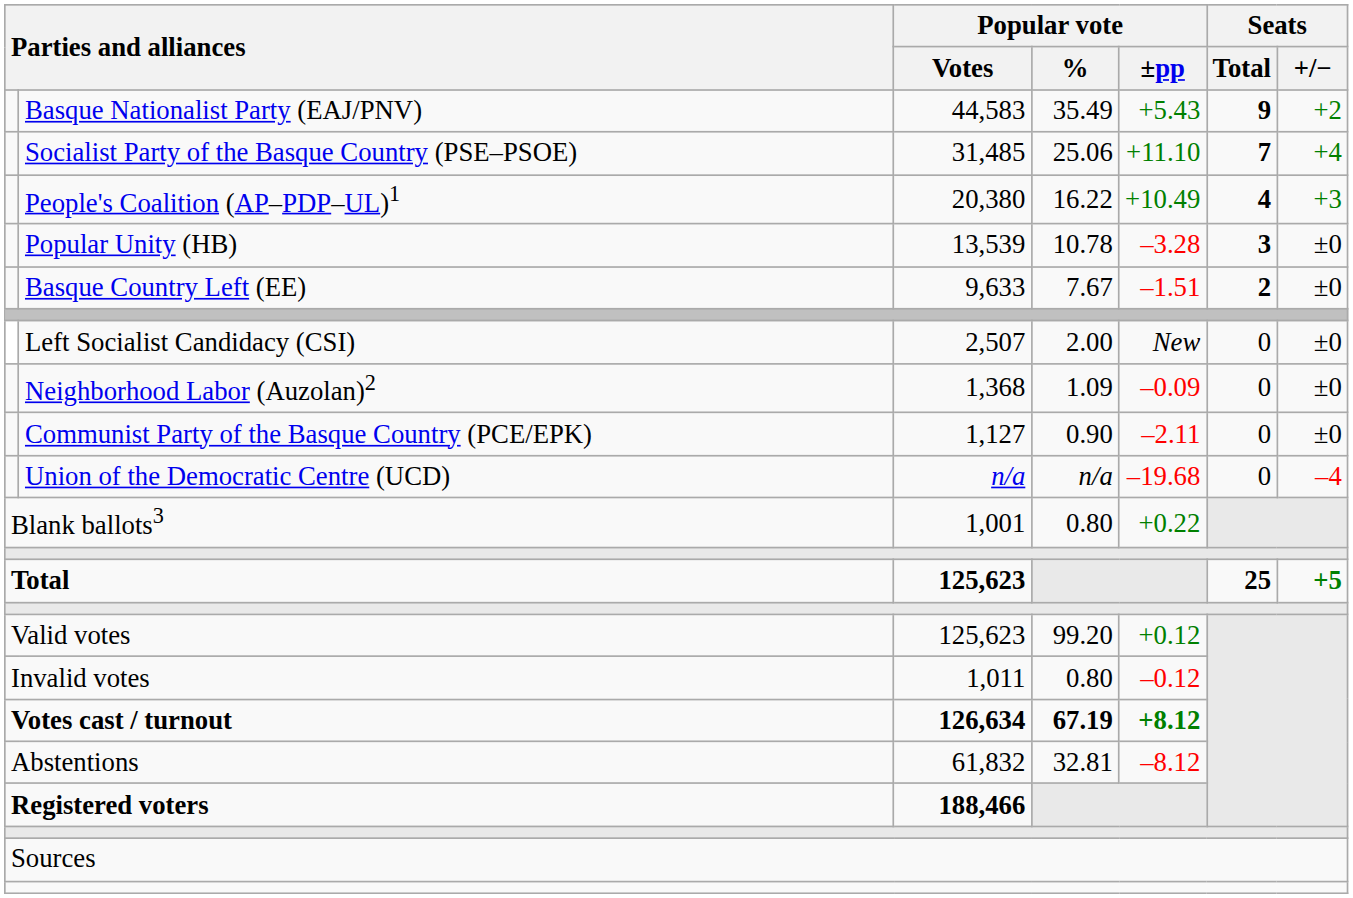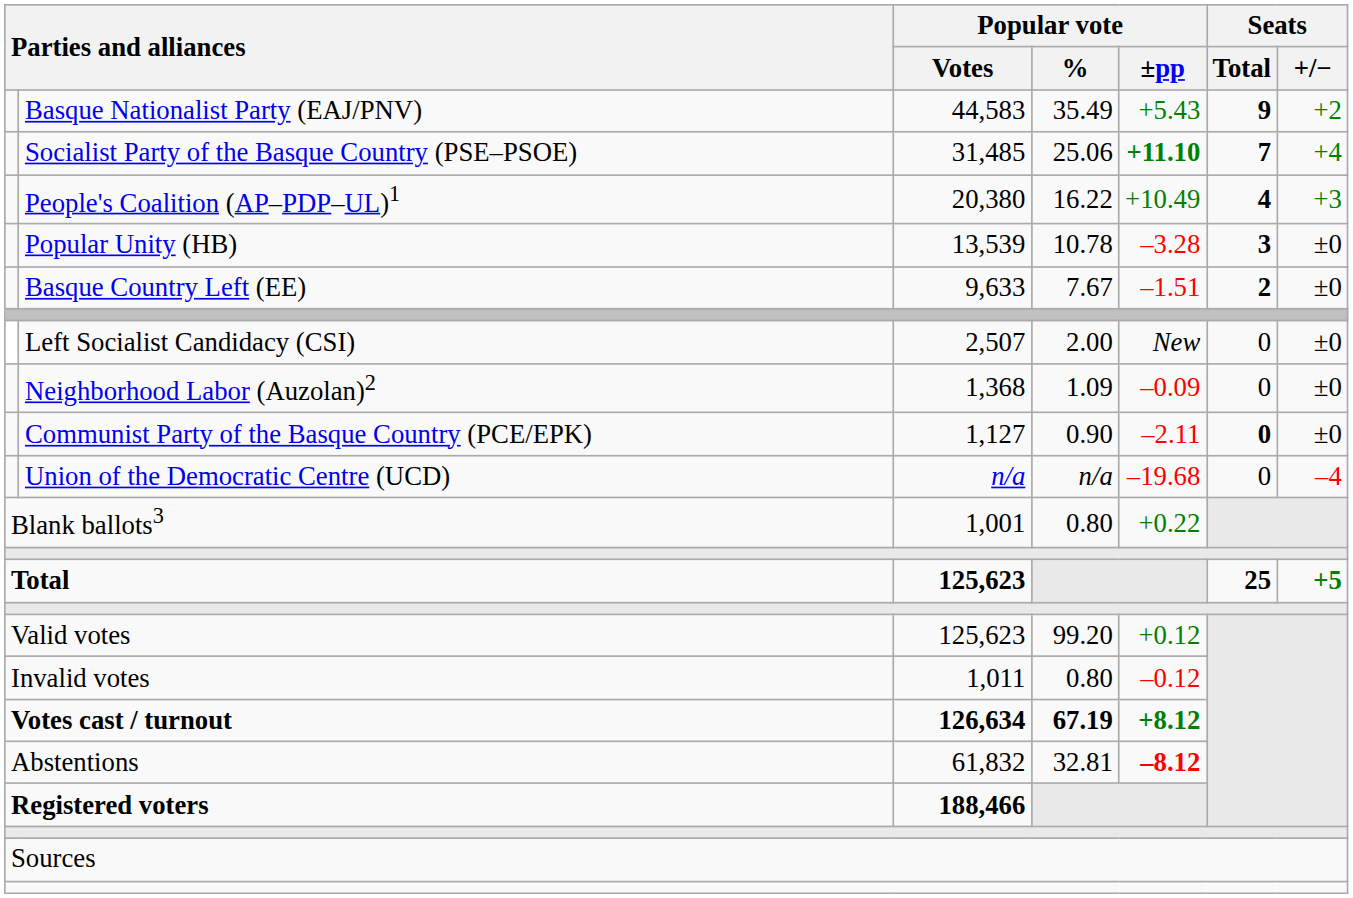Socialist Party of the Basque Country (PSE–PSOE) | Popular vote / ±pp: normal -> bold
Communist Party of the Basque Country (PCE/EPK) | Seats / Total: normal -> bold
Abstentions | Popular vote / ±pp: normal -> bold
